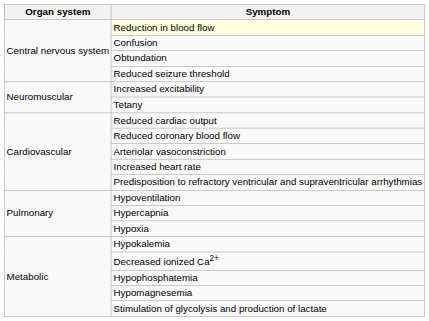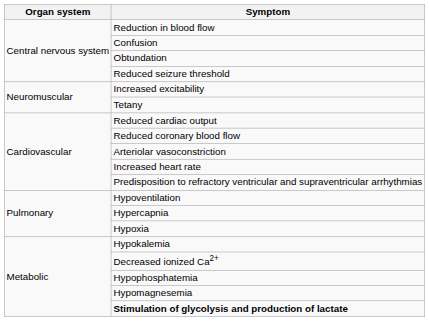Reduction in blood flow | Symptom: lightyellow background -> no background
Stimulation of glycolysis and production of lactate | Symptom: normal -> bold
